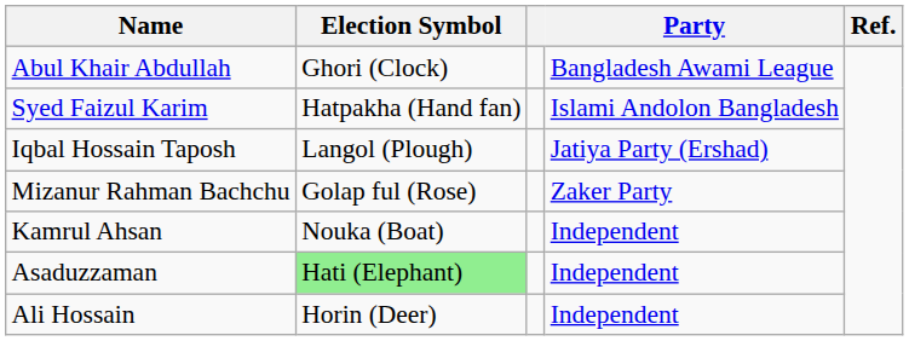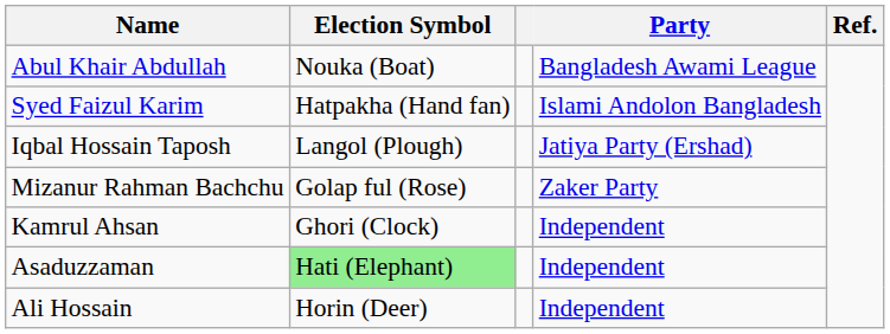Abul Khair Abdullah | Election Symbol: Ghori (Clock) -> Nouka (Boat)
Kamrul Ahsan | Election Symbol: Nouka (Boat) -> Ghori (Clock)
